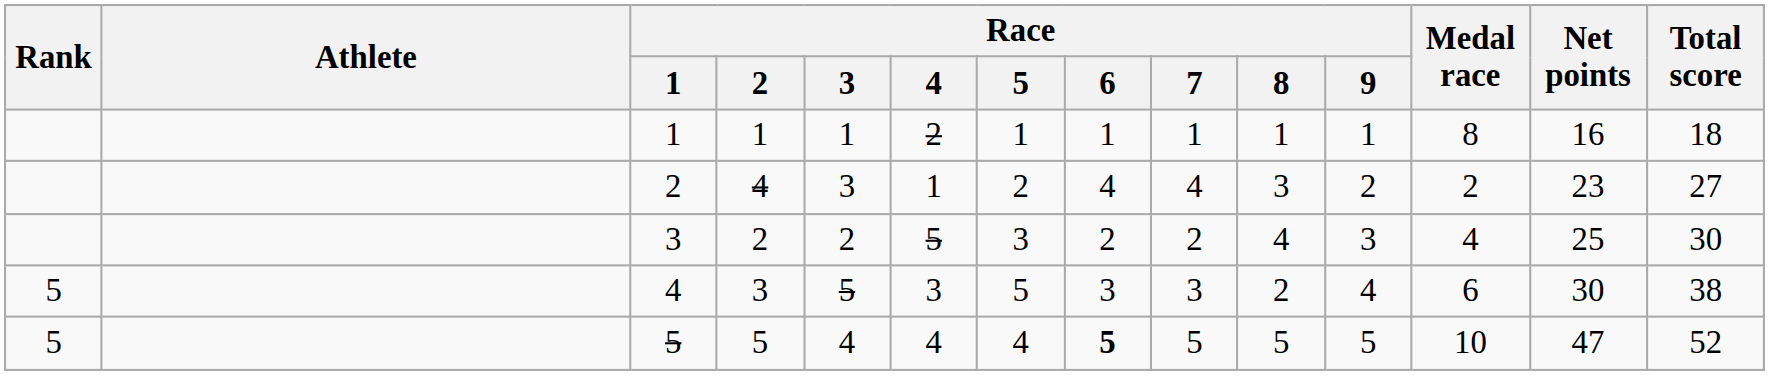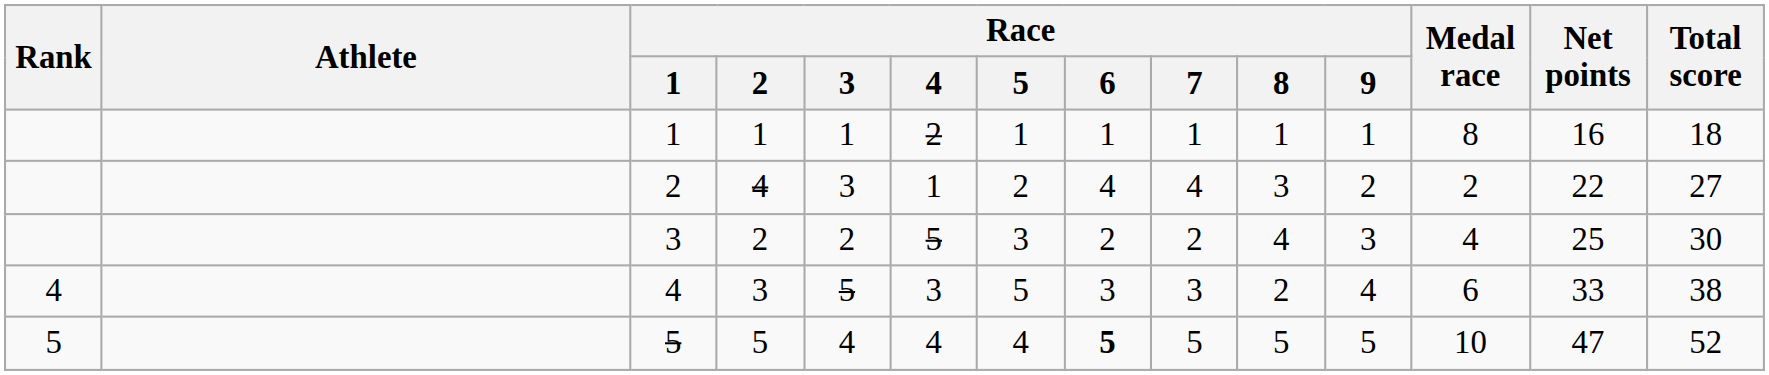row 4 | Net points: 23 -> 22
row 6 | Rank: 5 -> 4
row 6 | Net points: 30 -> 33
